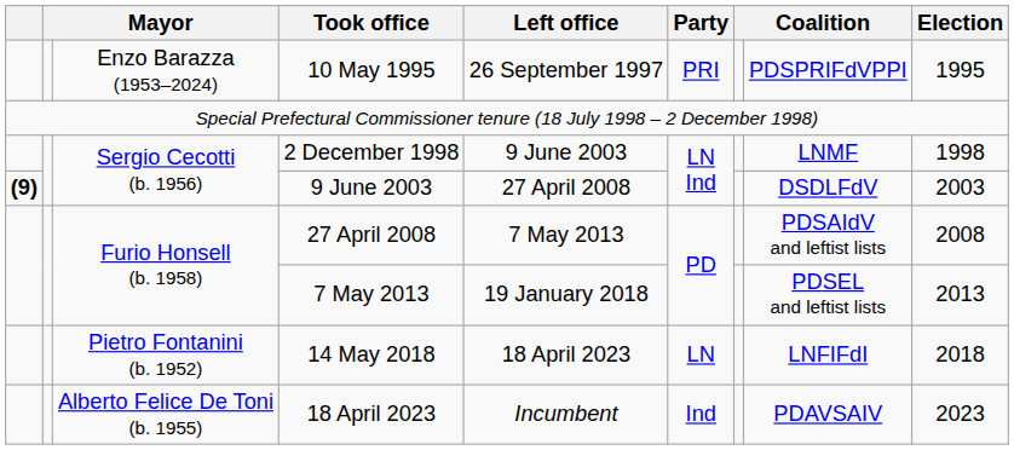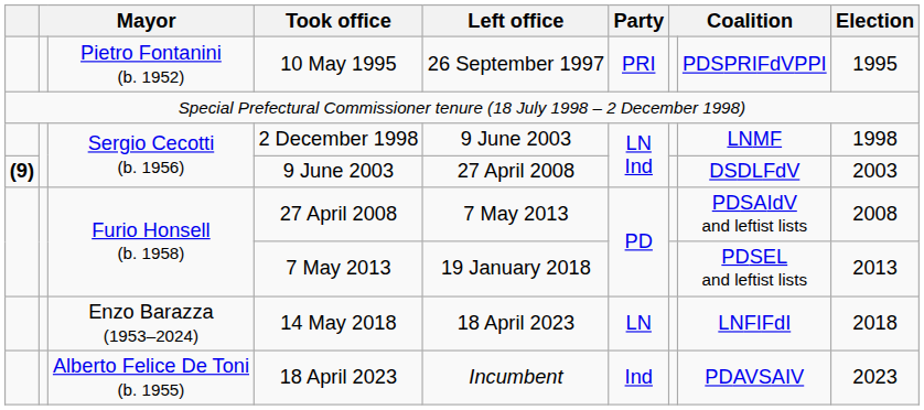10 May 1995 | column 3: Enzo Barazza (1953–2024) -> Pietro Fontanini (b. 1952)
14 May 2018 | column 3: Pietro Fontanini (b. 1952) -> Enzo Barazza (1953–2024)
